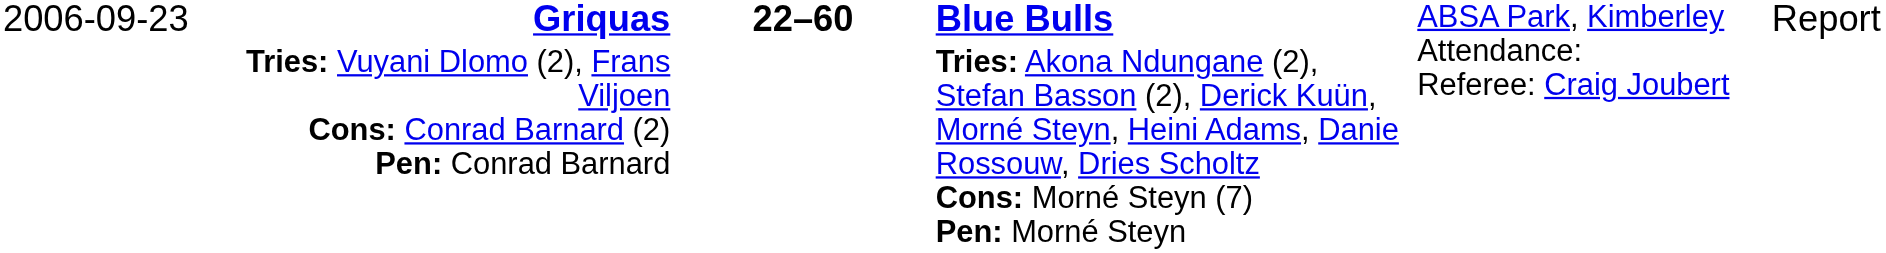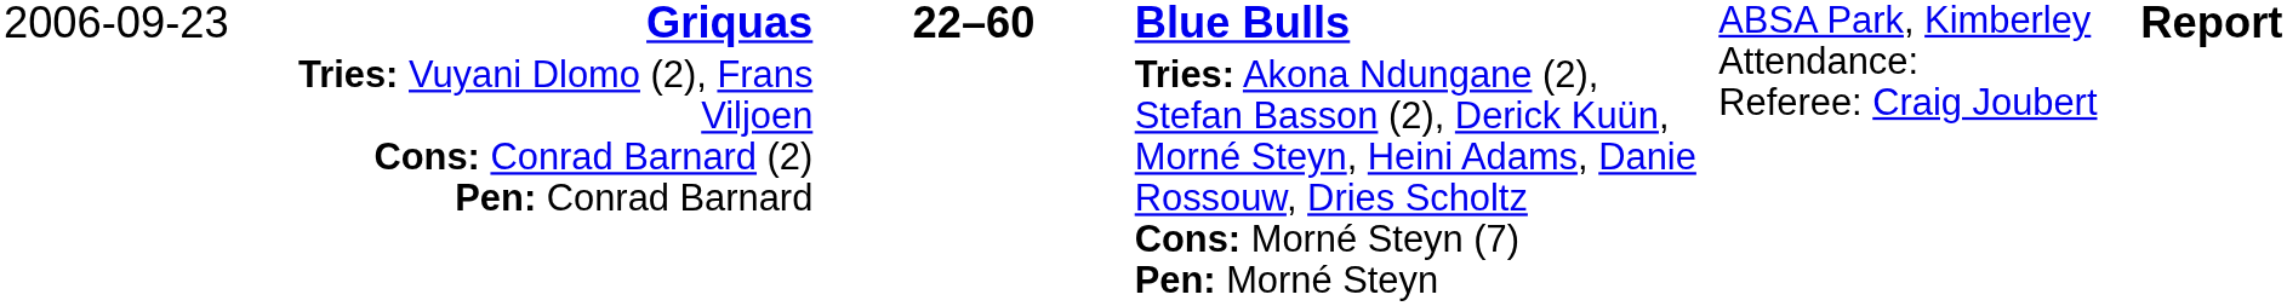Griquas | column 6: normal -> bold
